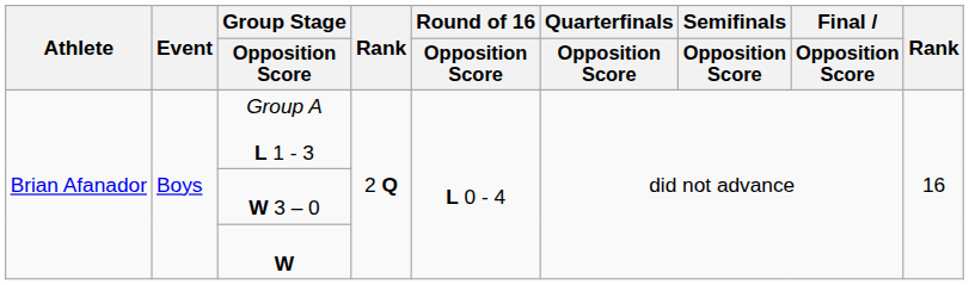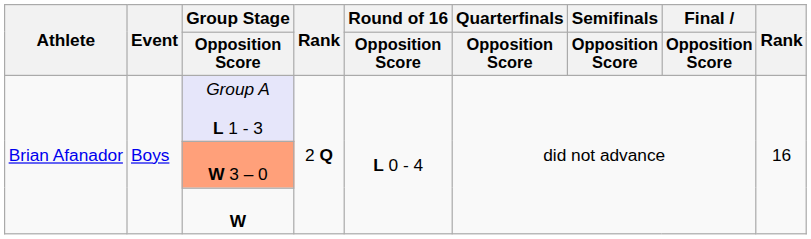Group A L 1 - 3 | Group Stage / Opposition Score: no background -> lavender background
W 3 – 0 | Group Stage / Opposition Score: no background -> lightsalmon background
